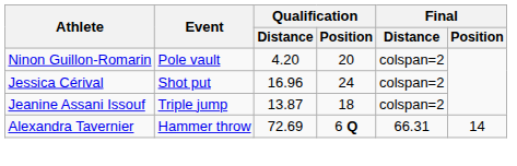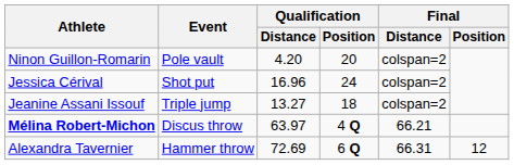Jeanine Assani Issouf | Qualification / Distance: 13.87 -> 13.27
+ row: Mélina Robert-Michon | Discus throw | 63.97 | 4 Q | 66.21
Alexandra Tavernier | Final / Position: 14 -> 12
